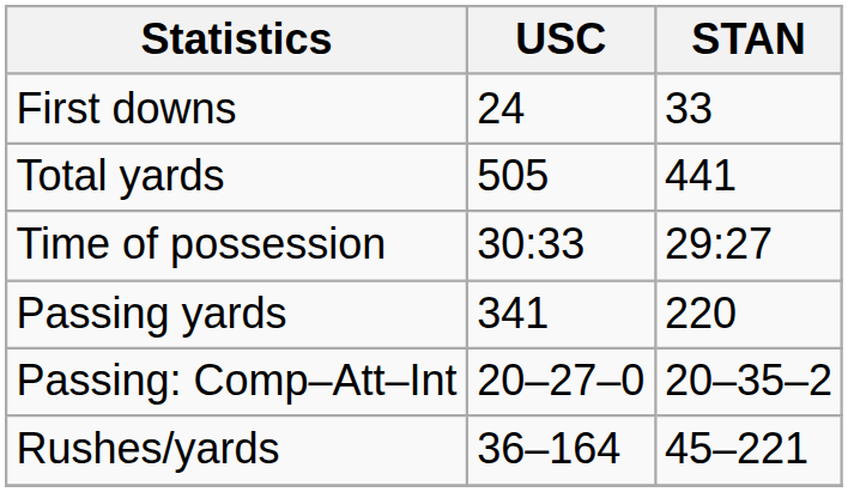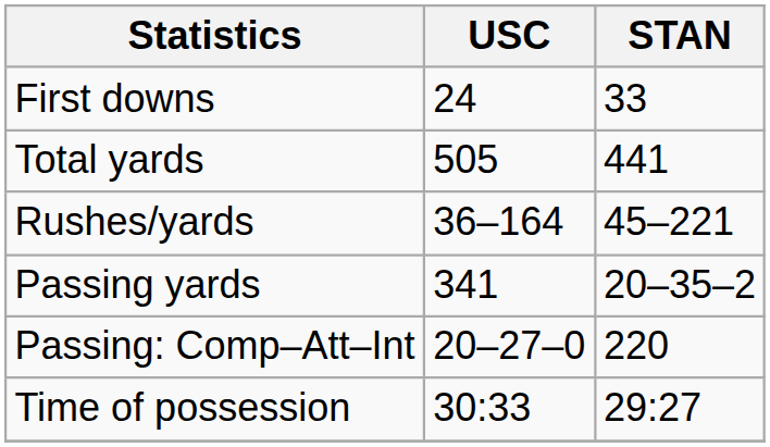rows swapped: Rushes/yards <-> Time of possession
Passing yards | STAN: 220 -> 20–35–2
Passing: Comp–Att–Int | STAN: 20–35–2 -> 220
